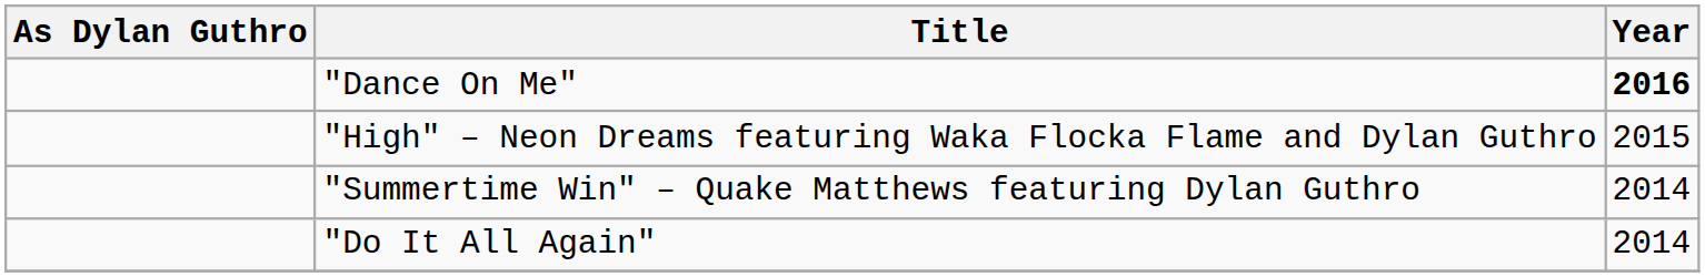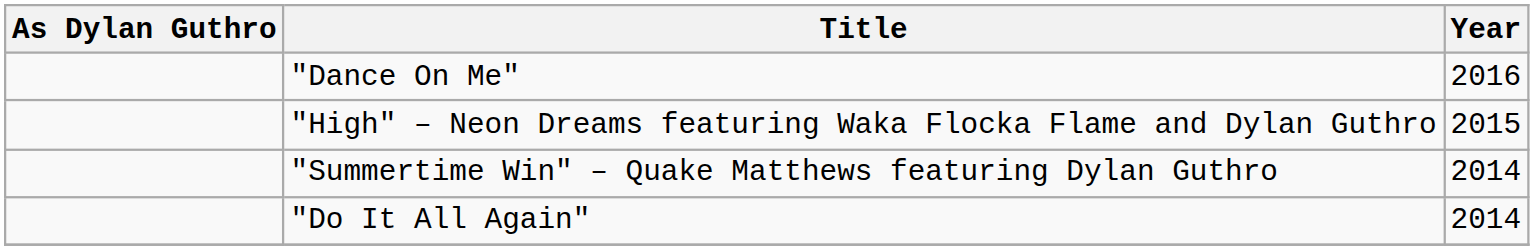"Dance On Me" | Year: bold -> normal
